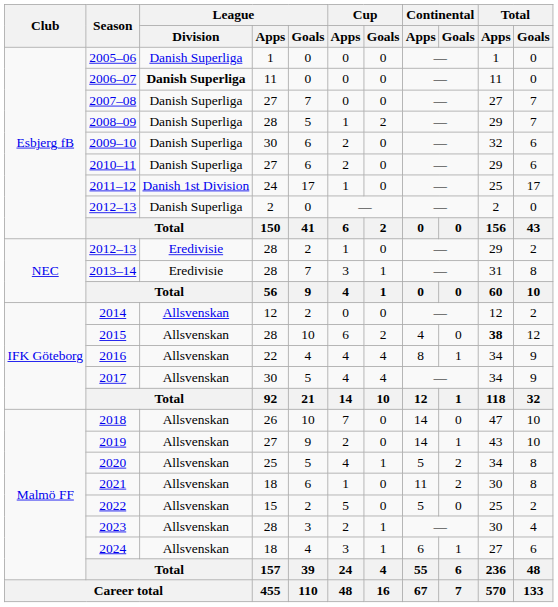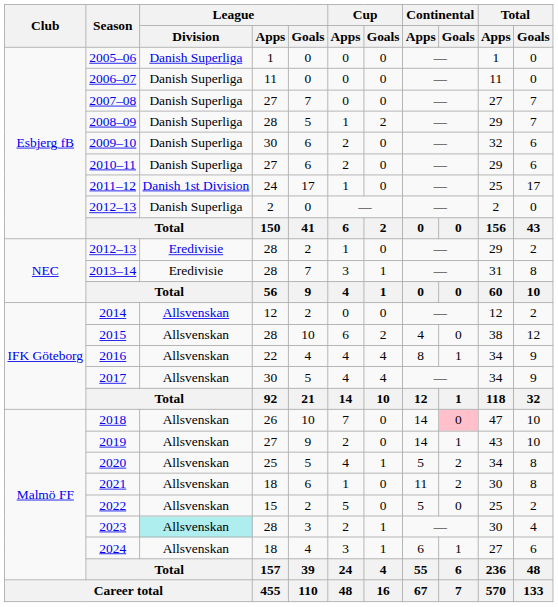2006–07 | League / Division: bold -> normal
2015 | Total / Apps: bold -> normal
2018 | Continental / Goals: no background -> pink background
2023 | League / Division: no background -> paleturquoise background
